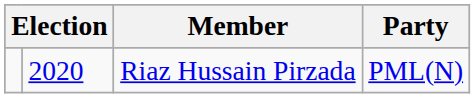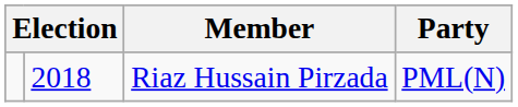Riaz Hussain Pirzada | column 2: 2020 -> 2018
